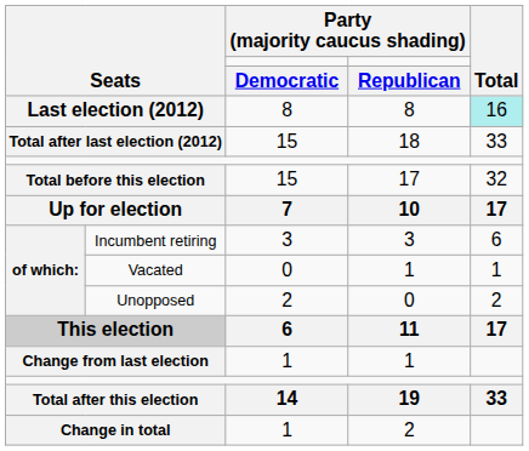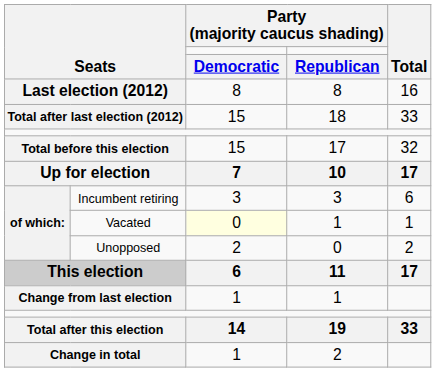Last election (2012) | Total: paleturquoise background -> no background
Vacated | column 3: no background -> lightyellow background
